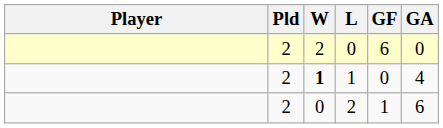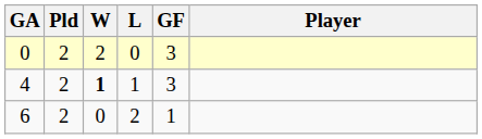columns swapped: Player <-> GA
row 2 | GF: 6 -> 3
row 3 | GF: 0 -> 3
